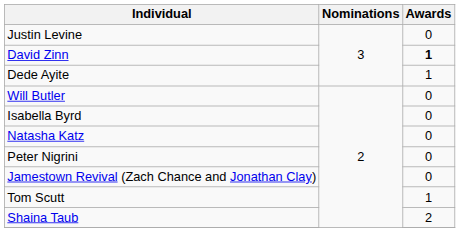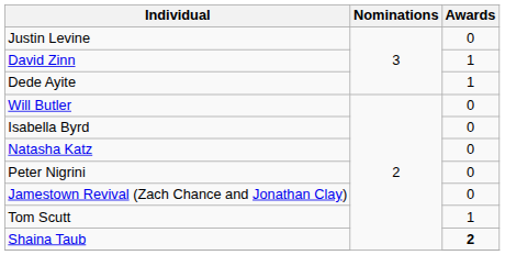David Zinn | Awards: bold -> normal
Shaina Taub | Awards: normal -> bold
